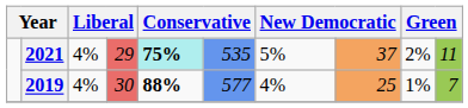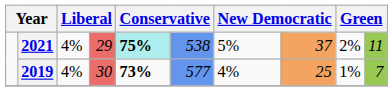2021 | column 6: 535 -> 538
2019 | column 5: 88% -> 73%
